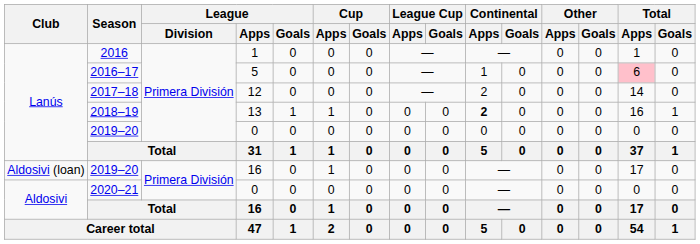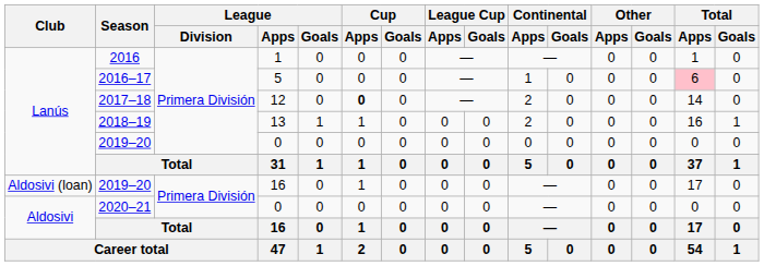2017–18 | Cup / Apps: normal -> bold
2018–19 | Continental / Apps: bold -> normal
